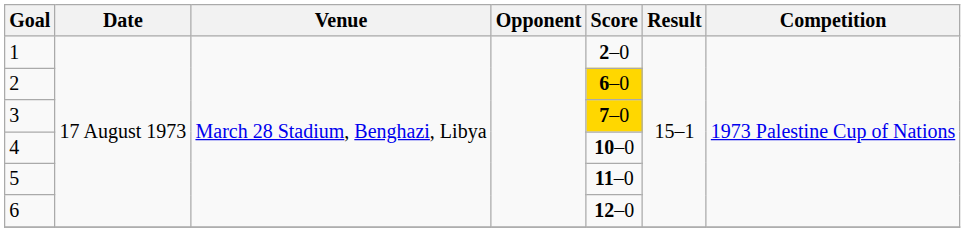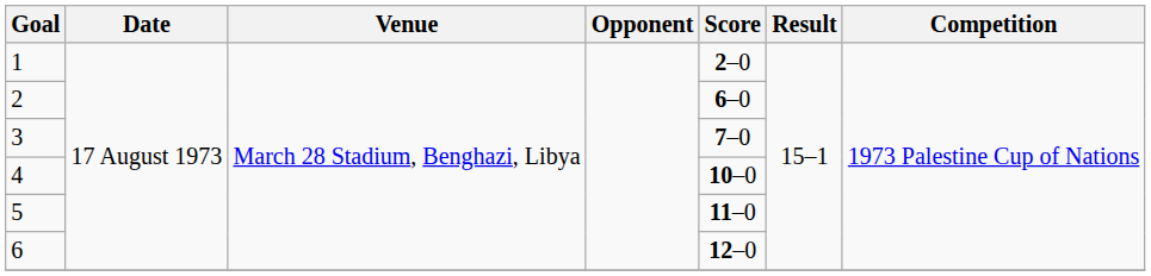2 | Score: gold background -> no background
3 | Score: gold background -> no background
